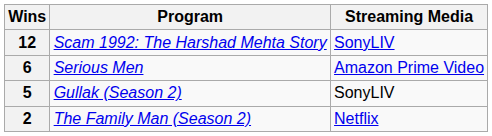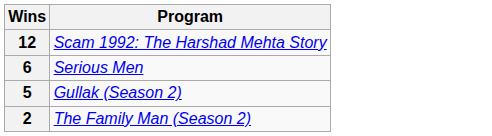- column: Streaming Media | SonyLIV | Amazon Prime Video | SonyLIV | Netflix
